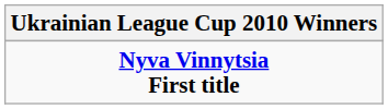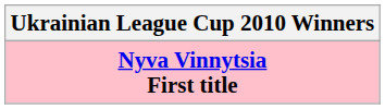row 2 | column 1: no background -> pink background
